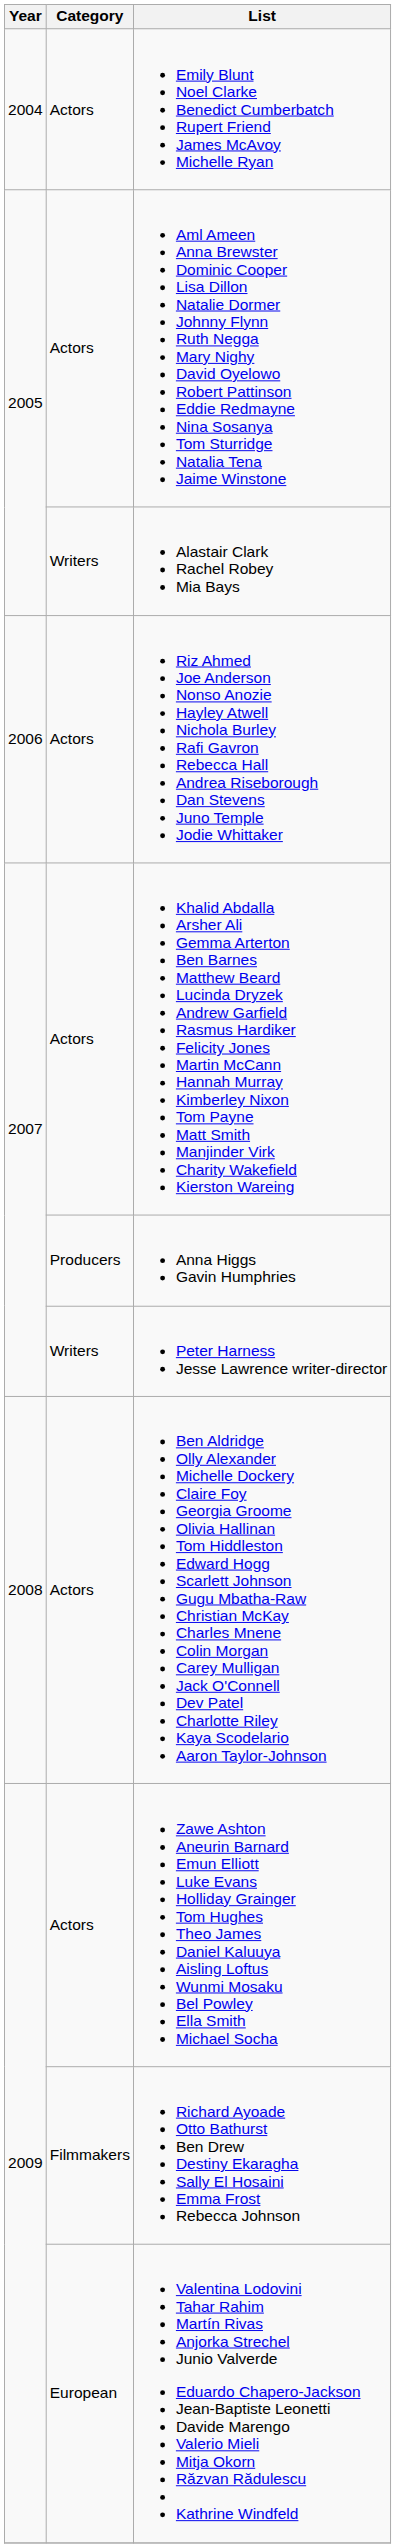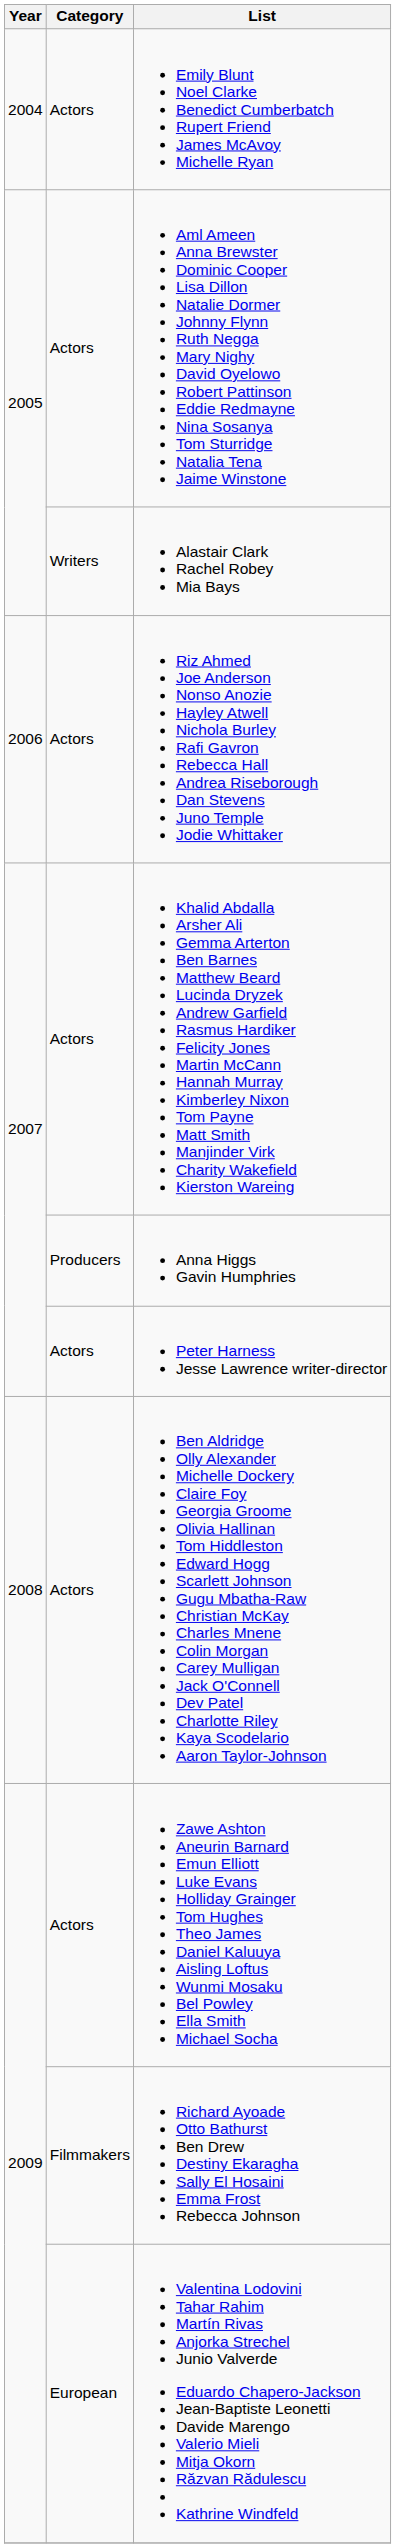Peter Harness Jesse Lawrence writer-director | Category: Writers -> Actors
